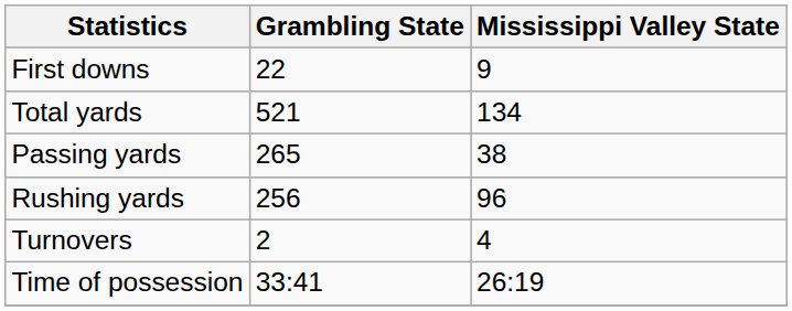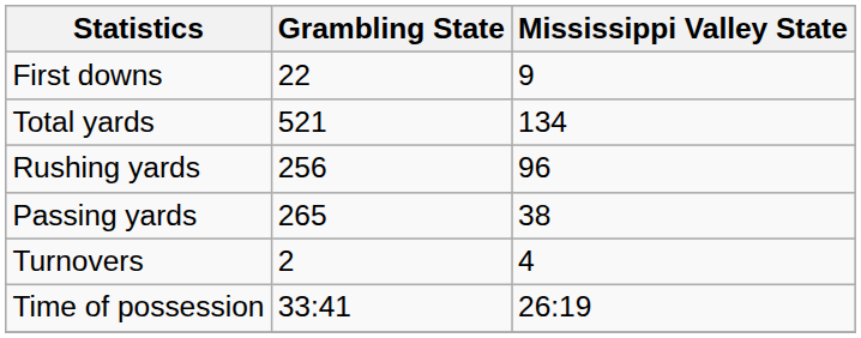rows swapped: Rushing yards <-> Passing yards
